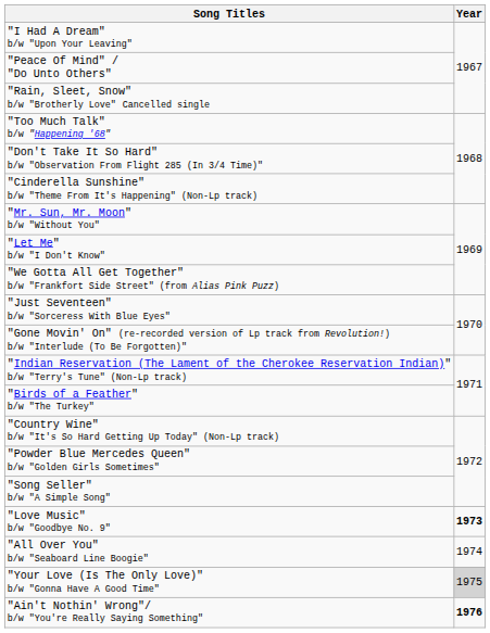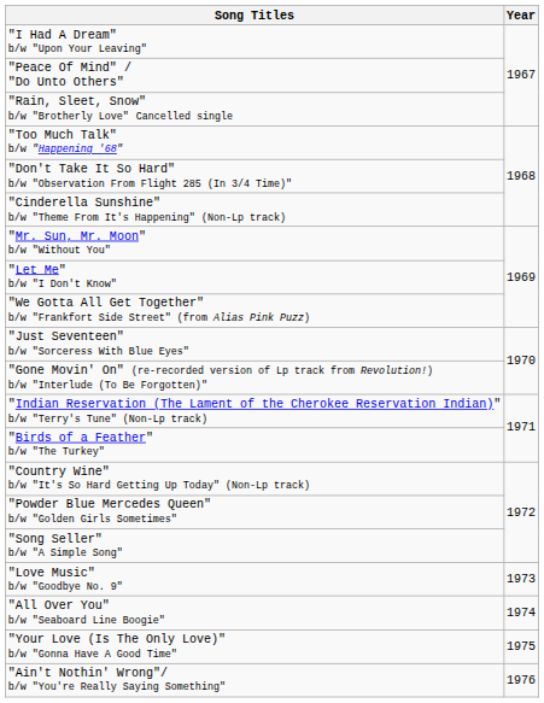"Love Music" b/w "Goodbye No. 9" | Year: bold -> normal
"Your Love (Is The Only Love)" b/w "Gonna Have A Good Time" | Year: lightgrey background -> no background
"Ain't Nothin' Wrong"/ b/w "You're Really Saying Something" | Year: bold -> normal
